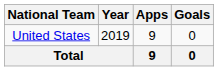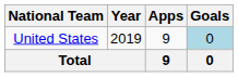United States | Goals: no background -> lightblue background
